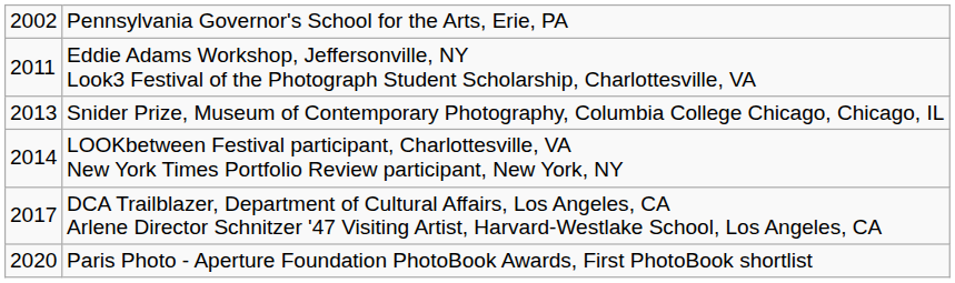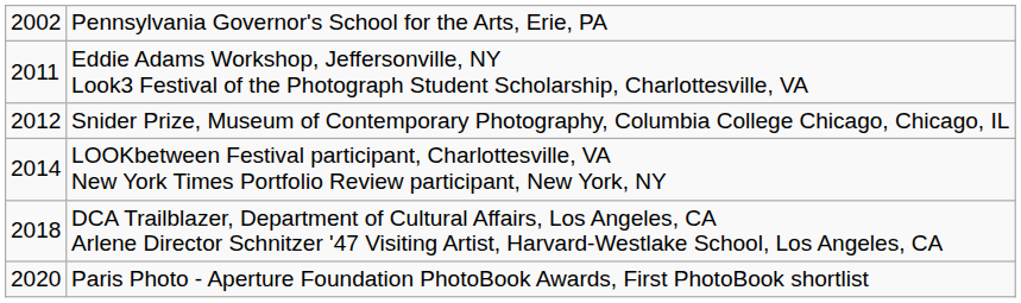row 3 | column 1: 2013 -> 2012
row 5 | column 1: 2017 -> 2018
